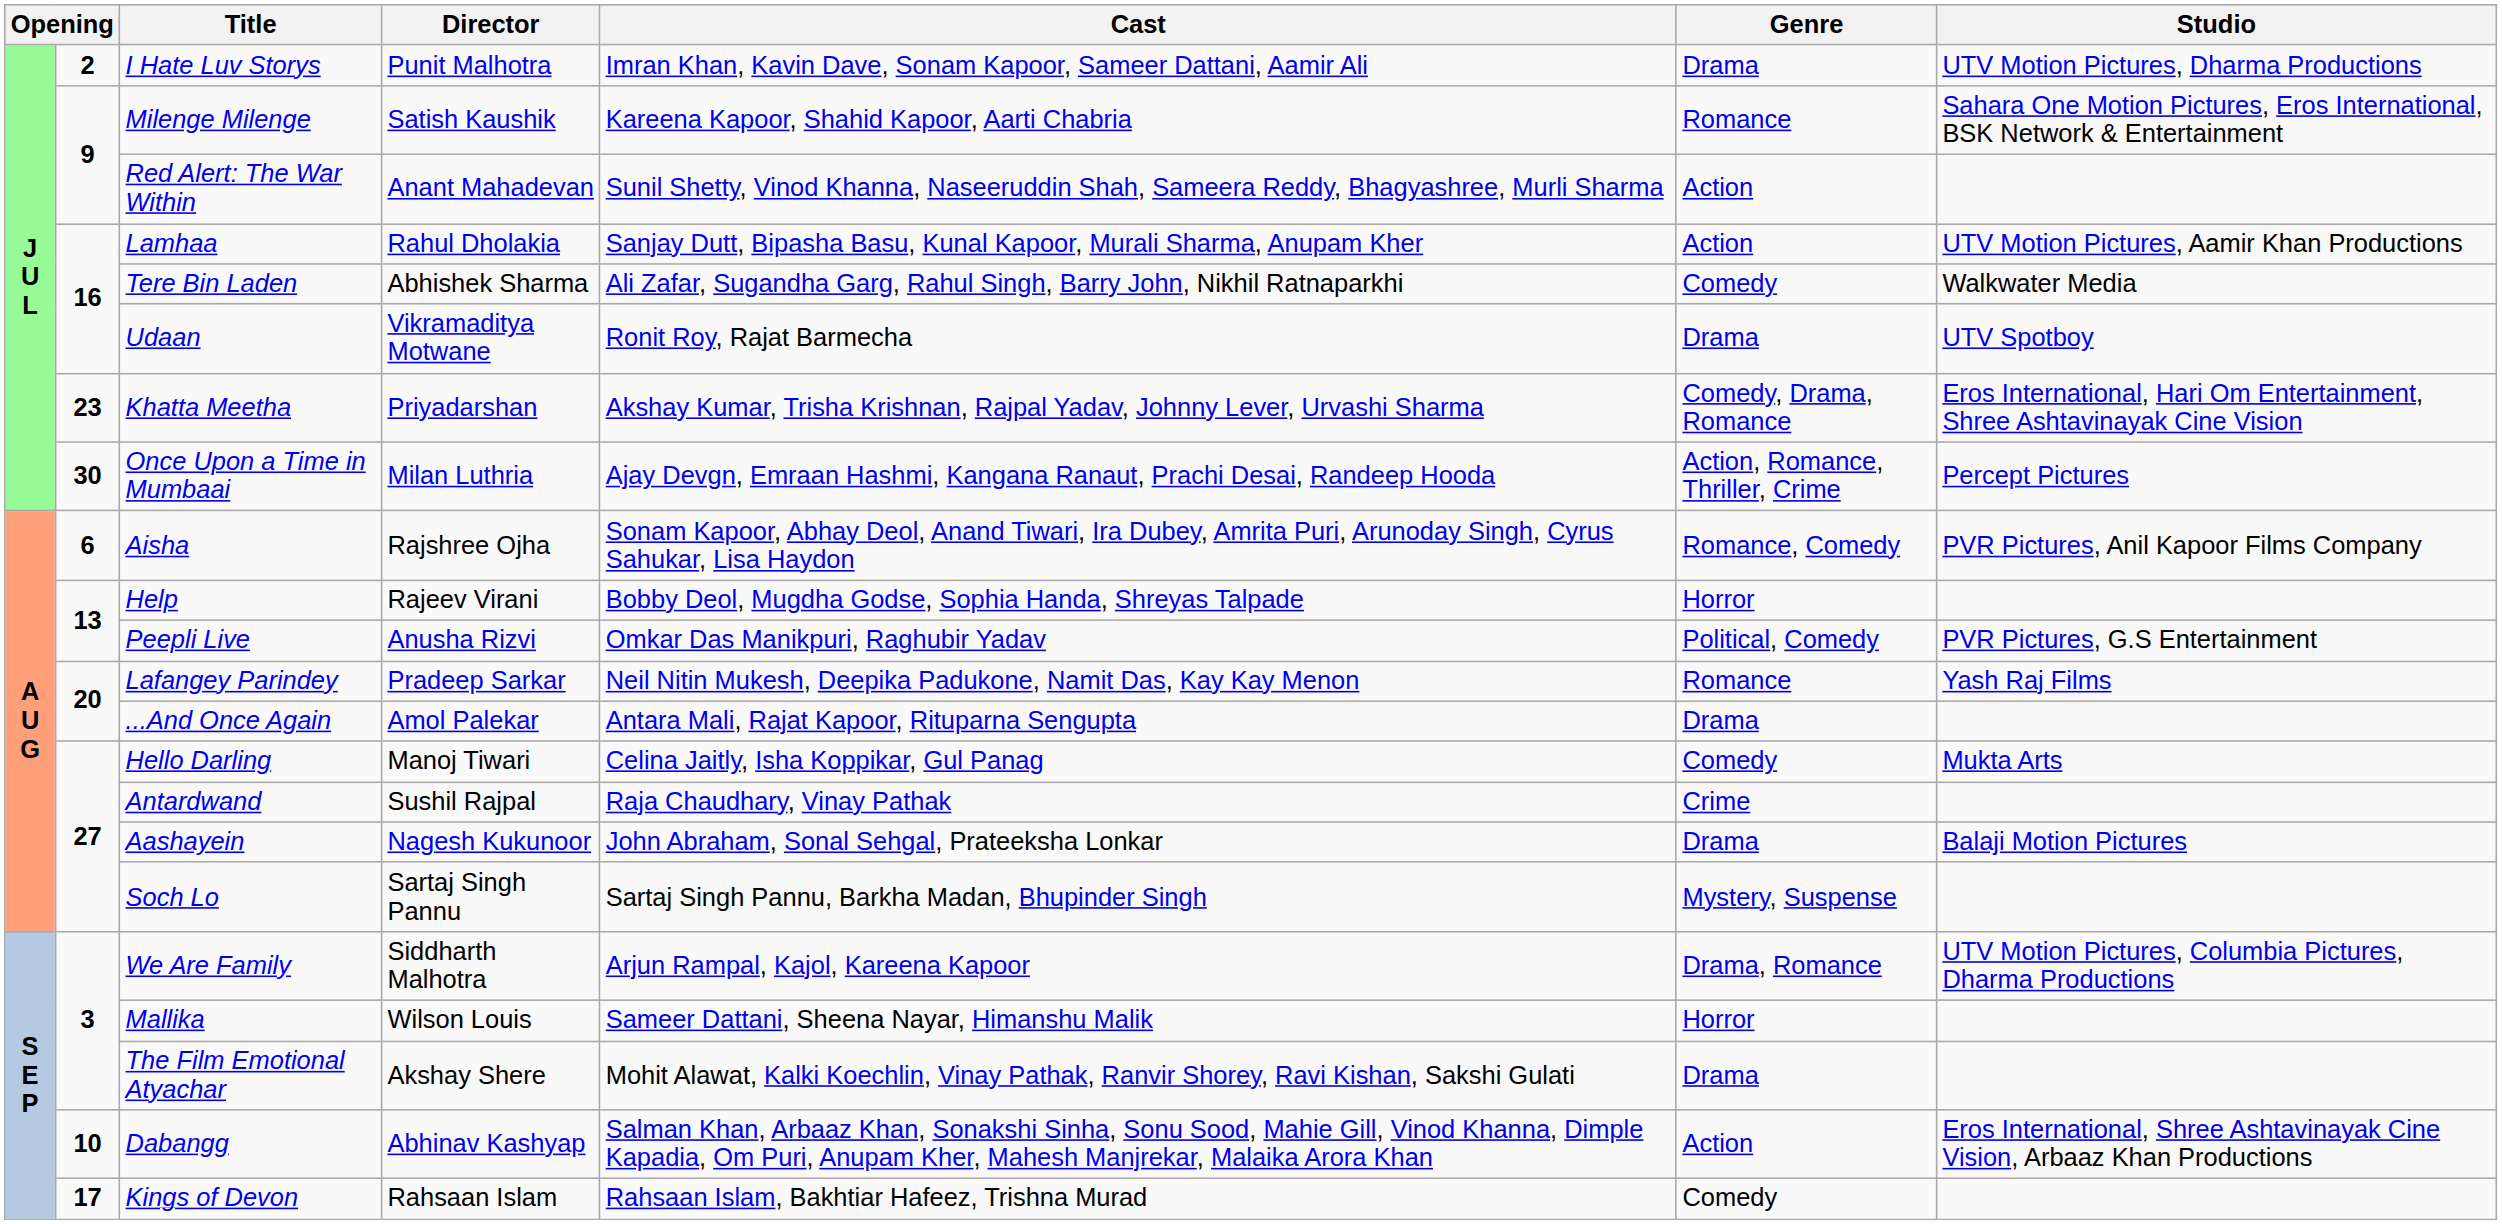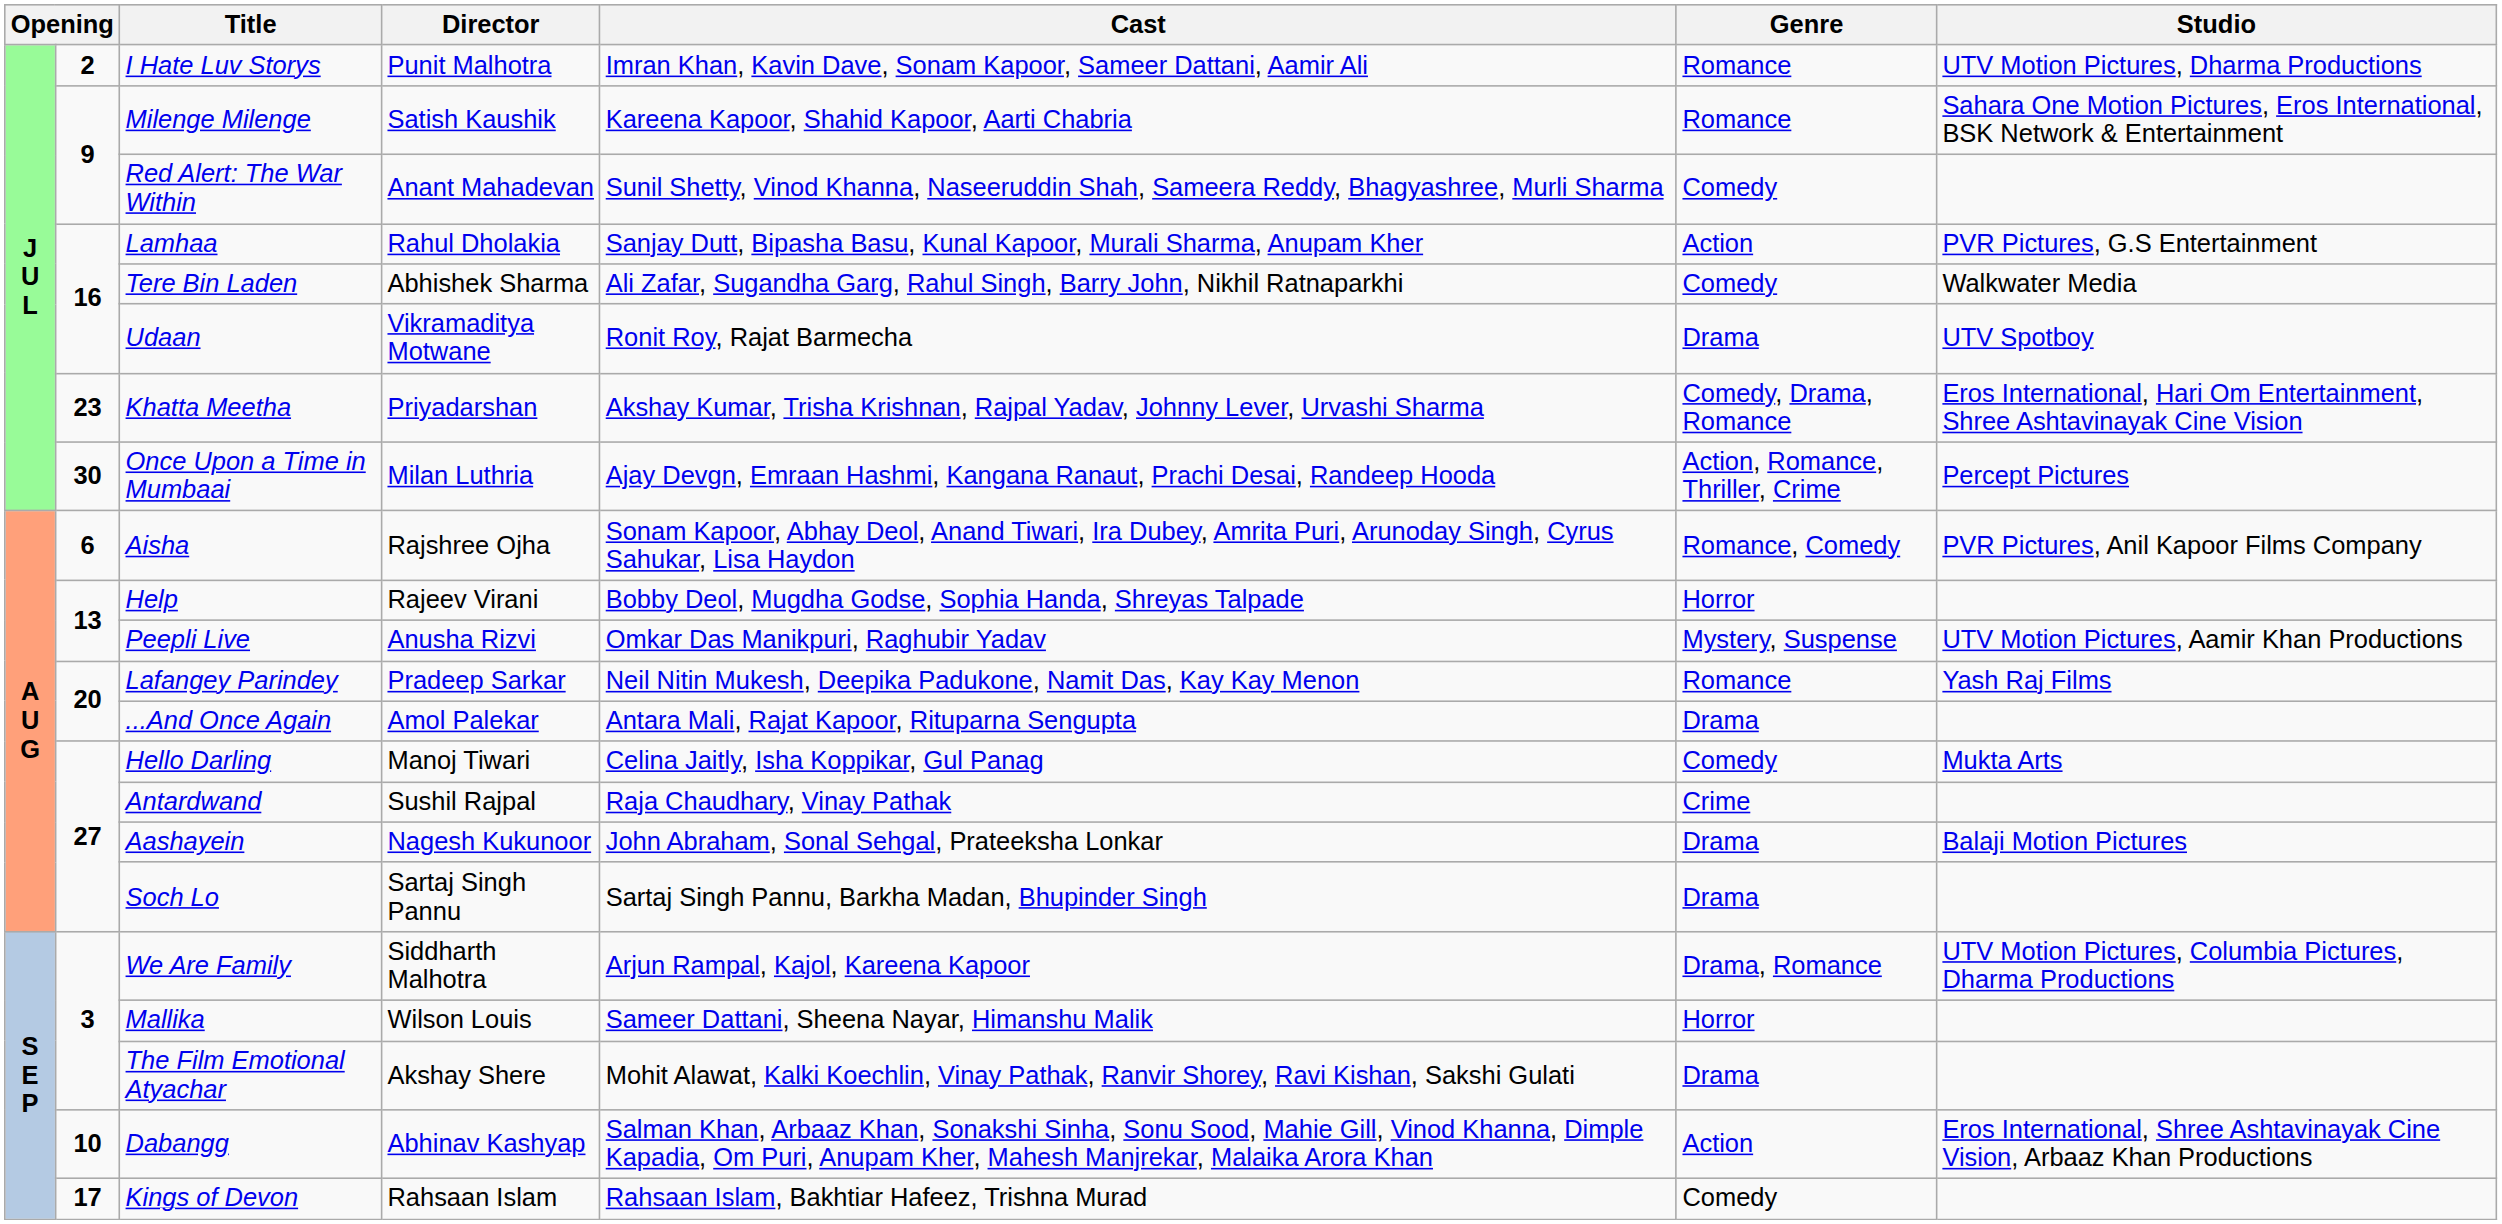I Hate Luv Storys | Genre: Drama -> Romance
Red Alert: The War Within | Genre: Action -> Comedy
Lamhaa | Studio: UTV Motion Pictures, Aamir Khan Productions -> PVR Pictures, G.S Entertainment
Peepli Live | Genre: Political, Comedy -> Mystery, Suspense
Peepli Live | Studio: PVR Pictures, G.S Entertainment -> UTV Motion Pictures, Aamir Khan Productions
Soch Lo | Genre: Mystery, Suspense -> Drama
